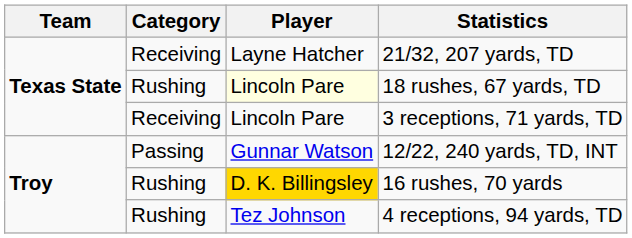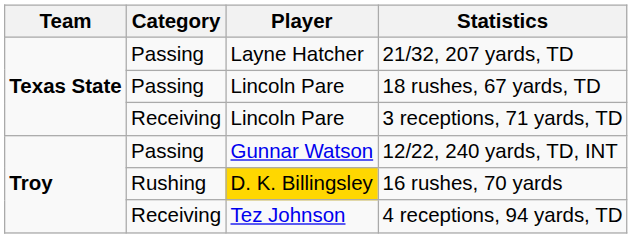21/32, 207 yards, TD | Category: Receiving -> Passing
18 rushes, 67 yards, TD | Category: Rushing -> Passing
18 rushes, 67 yards, TD | Player: lightyellow background -> no background
4 receptions, 94 yards, TD | Category: Rushing -> Receiving
